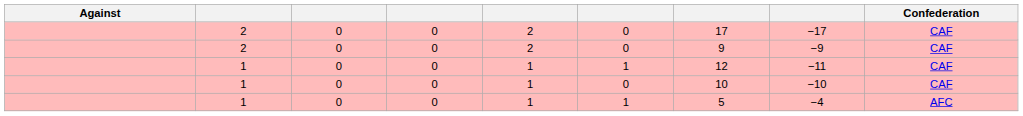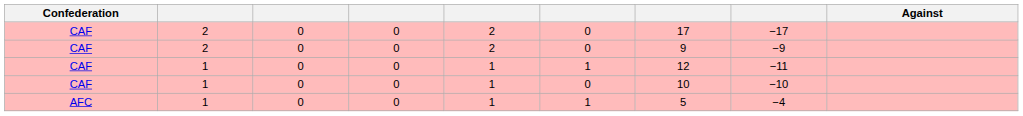columns swapped: Against <-> Confederation
